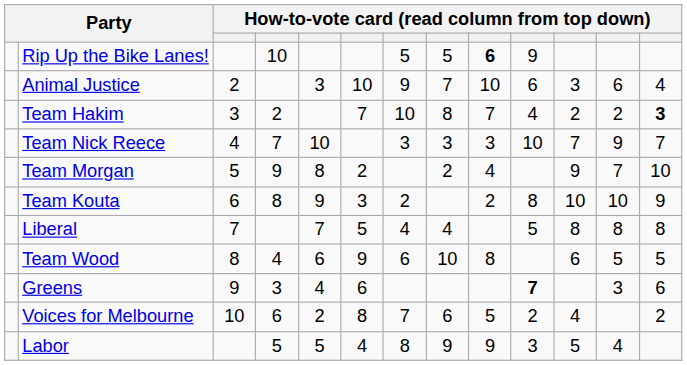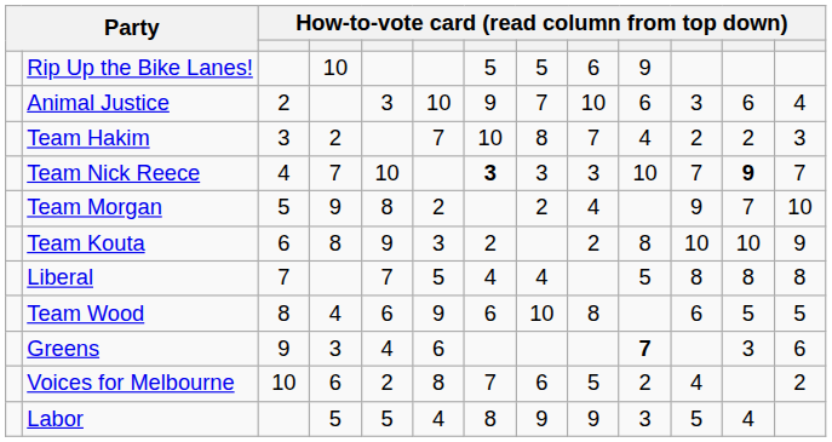Rip Up the Bike Lanes! | column 9: bold -> normal
Team Hakim | column 13: bold -> normal
Team Nick Reece | column 7: normal -> bold
Team Nick Reece | column 12: normal -> bold
